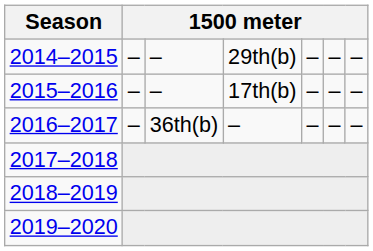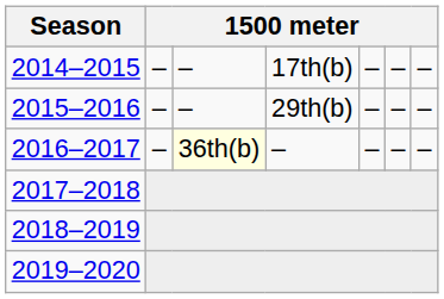2014–2015 | column 4: 29th(b) -> 17th(b)
2015–2016 | column 4: 17th(b) -> 29th(b)
2016–2017 | column 3: no background -> lightyellow background
